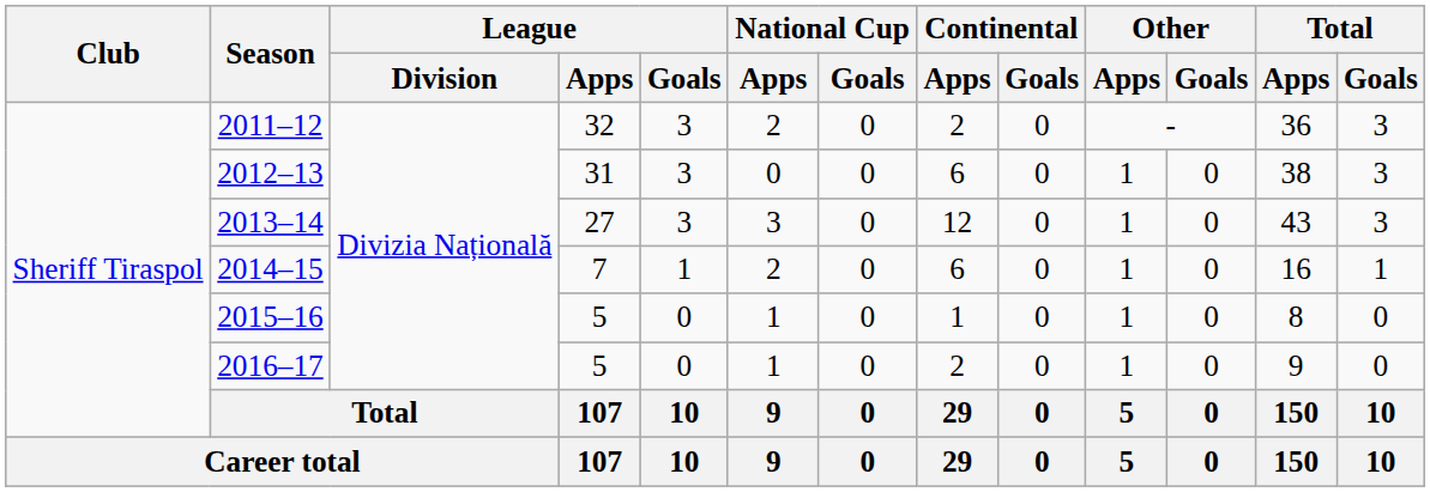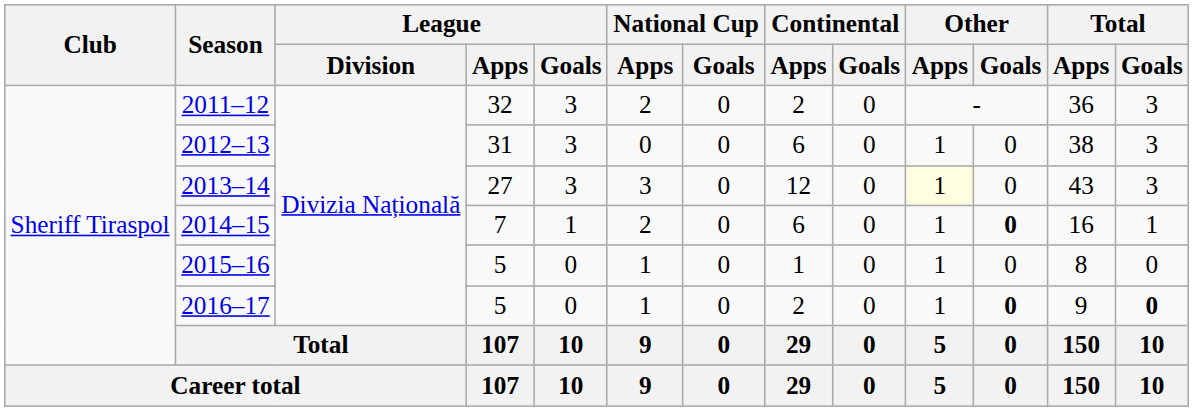2013–14 | Other / Apps: no background -> lightyellow background
2014–15 | Other / Goals: normal -> bold
2016–17 | Other / Goals: normal -> bold
2016–17 | Total / Goals: normal -> bold
